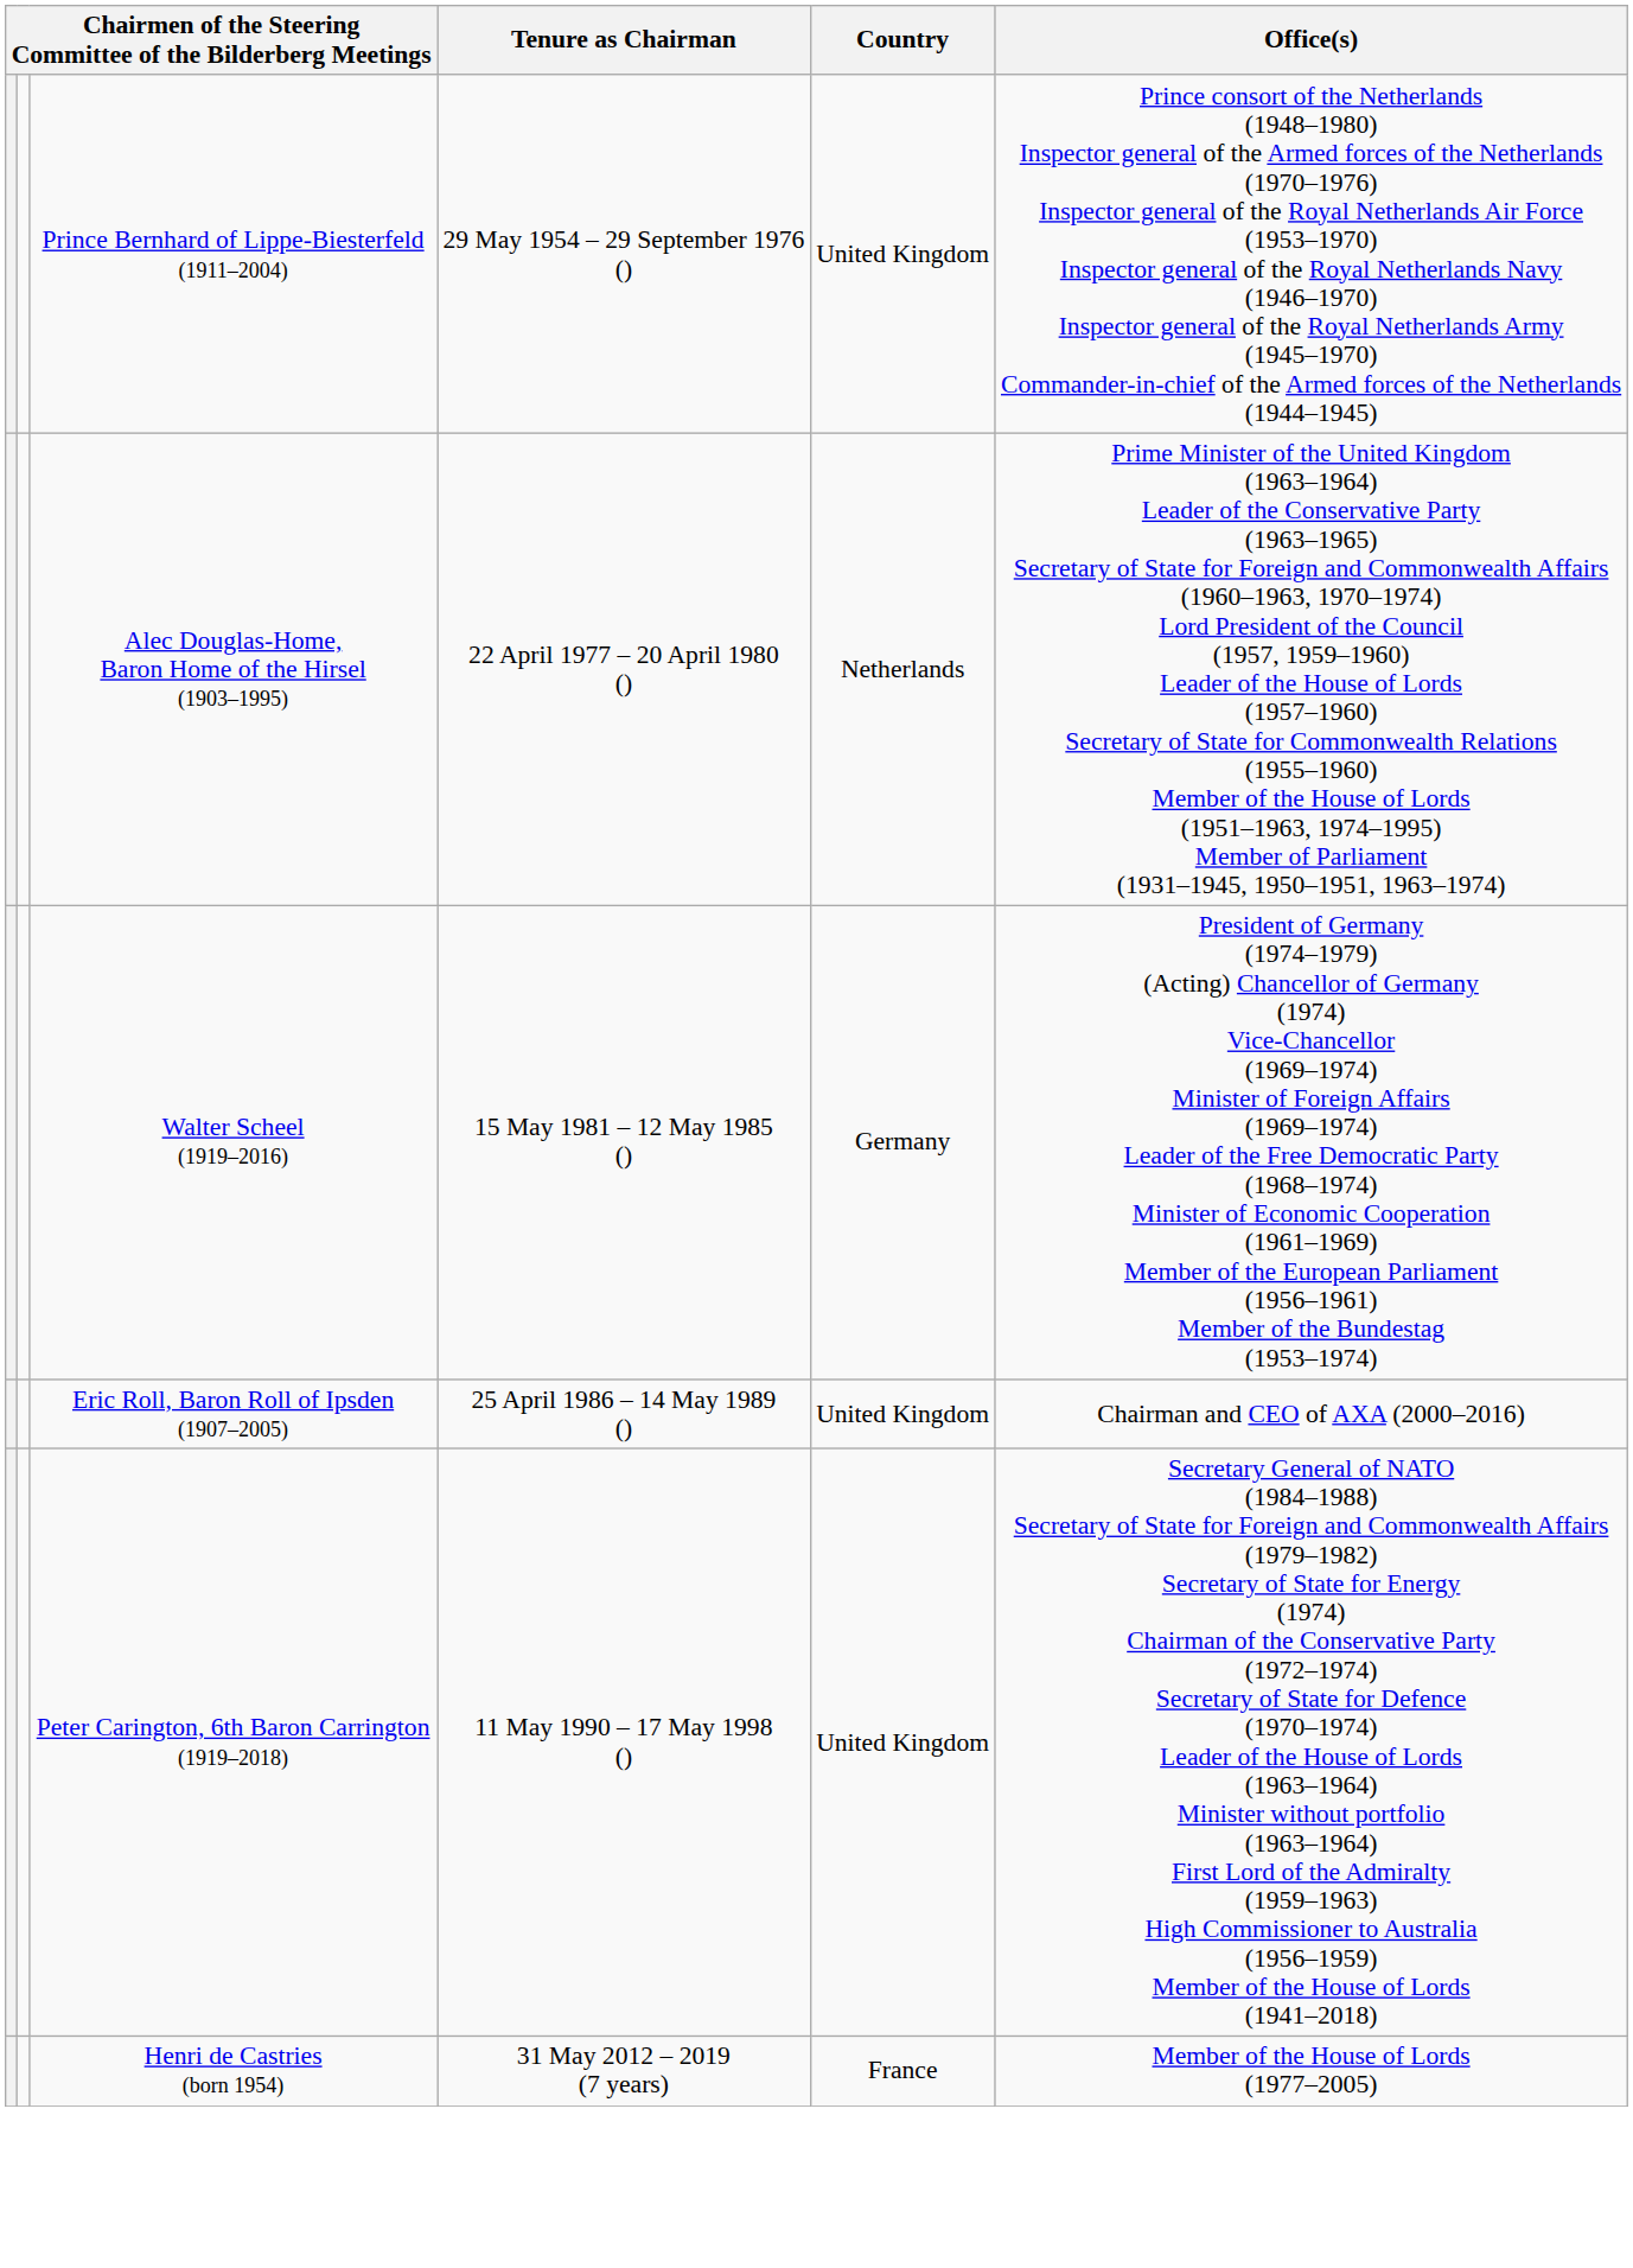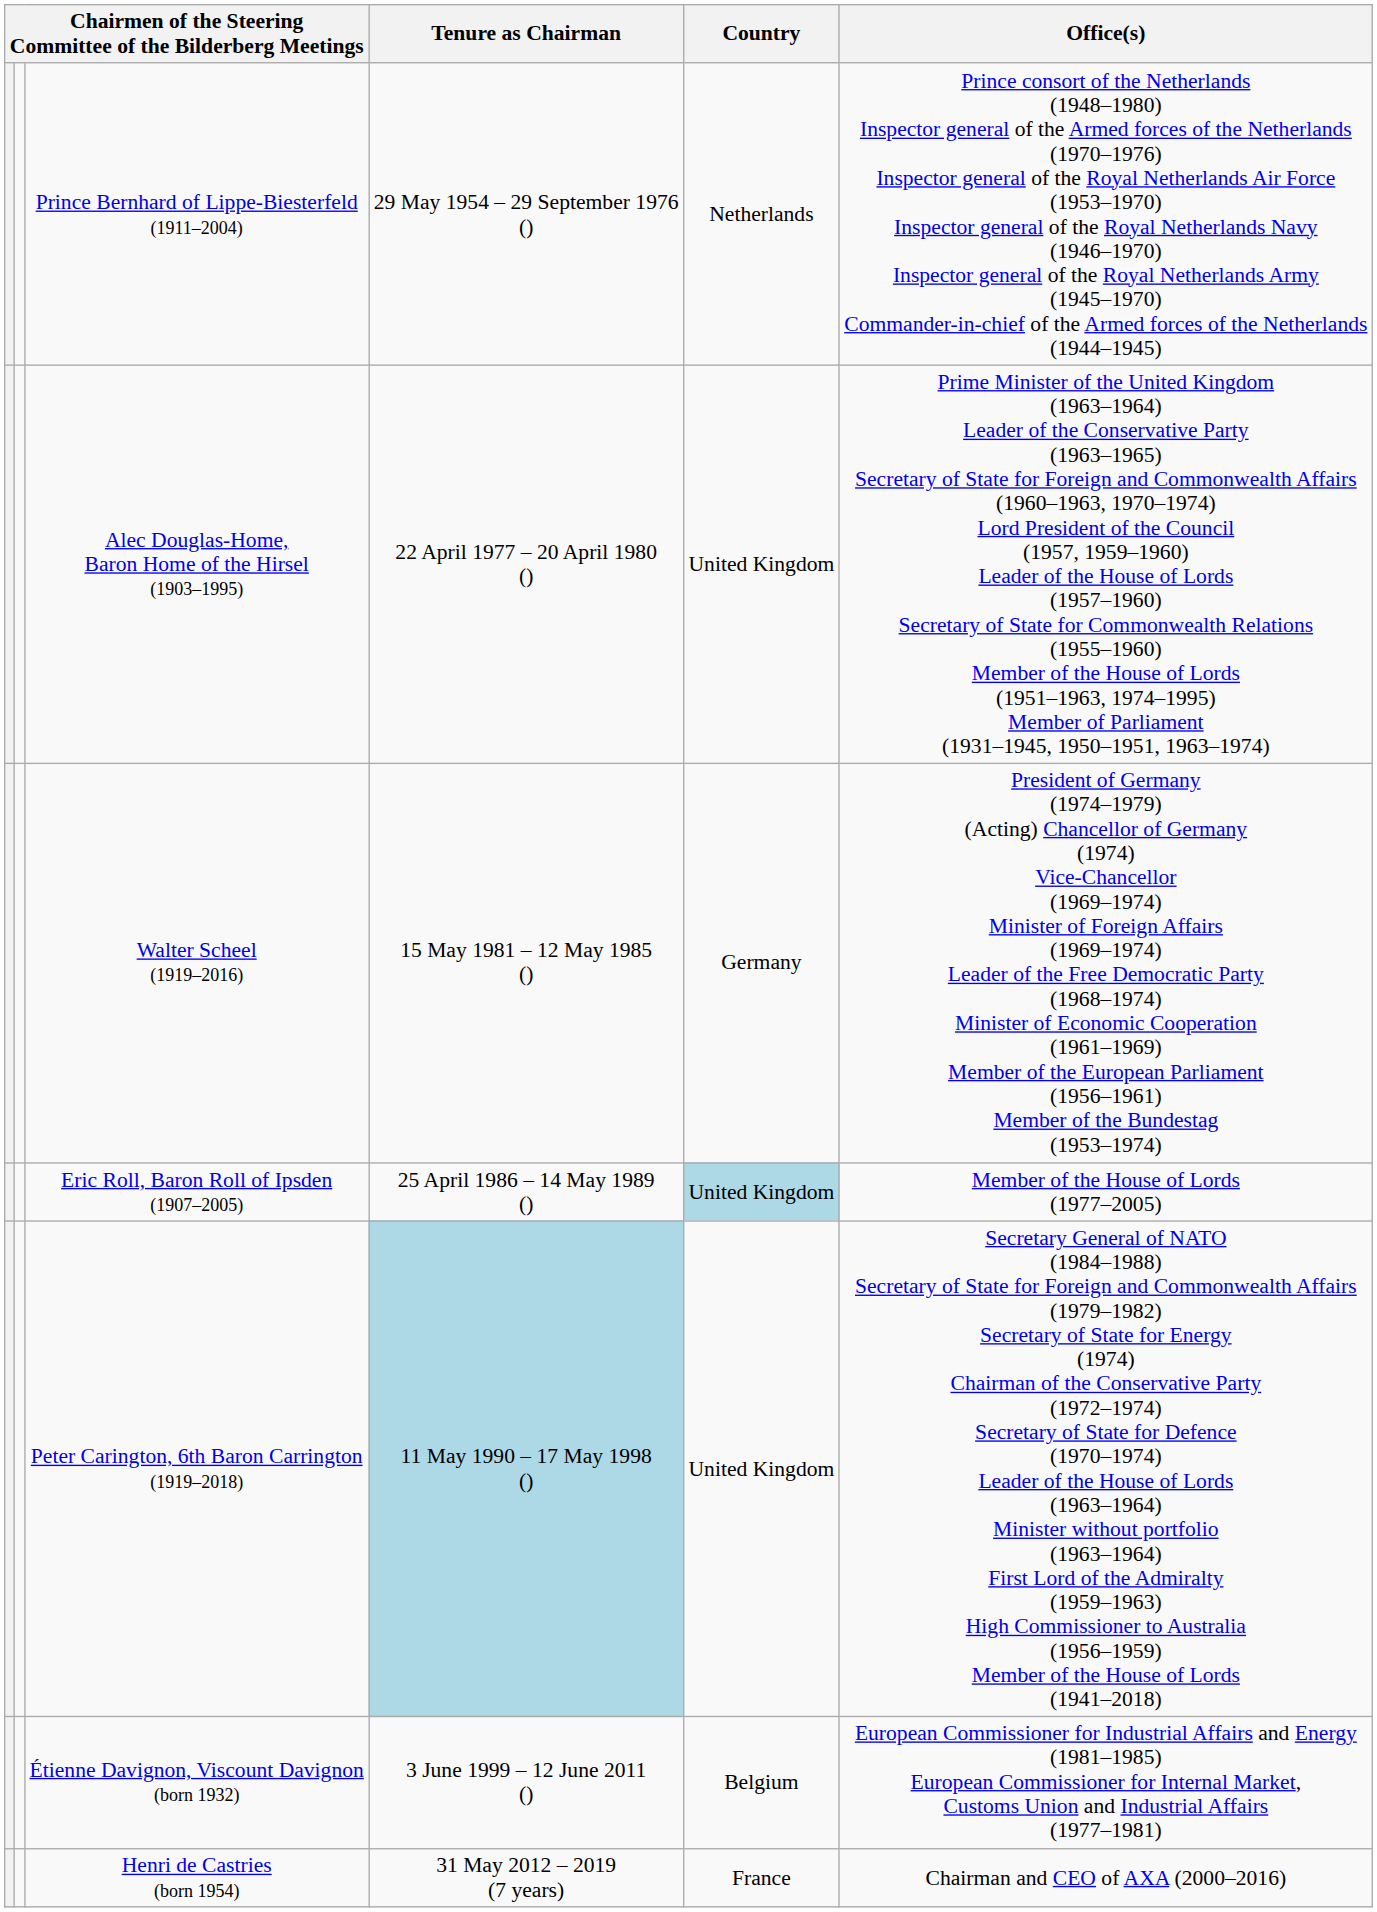Prince Bernhard of Lippe-Biesterfeld (1911–2004) | Country: United Kingdom -> Netherlands
Alec Douglas-Home, Baron Home of the Hirsel (1903–1995) | Country: Netherlands -> United Kingdom
Eric Roll, Baron Roll of Ipsden (1907–2005) | Country: no background -> lightblue background
Eric Roll, Baron Roll of Ipsden (1907–2005) | Office(s): Chairman and CEO of AXA (2000–2016) -> Member of the House of Lords (1977–2005)
Peter Carington, 6th Baron Carrington (1919–2018) | Tenure as Chairman: no background -> lightblue background
+ row: Étienne Davignon, Viscount Davignon (born 1932) | 3 June 1999 – 12 June 2011 () | Belgium | European Commissioner for Industrial Affairs and Energy (1981–1985) European Commissioner for Internal Market, Customs Union and Industrial Affairs (1977–1981)
Henri de Castries (born 1954) | Office(s): Member of the House of Lords (1977–2005) -> Chairman and CEO of AXA (2000–2016)
